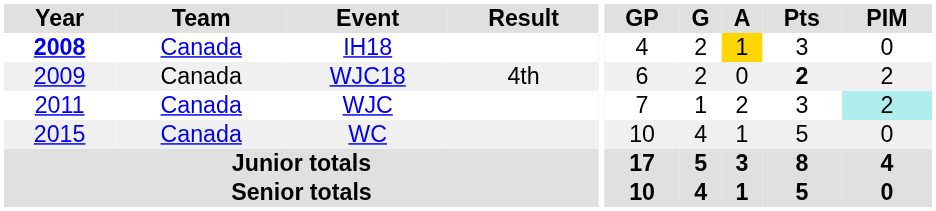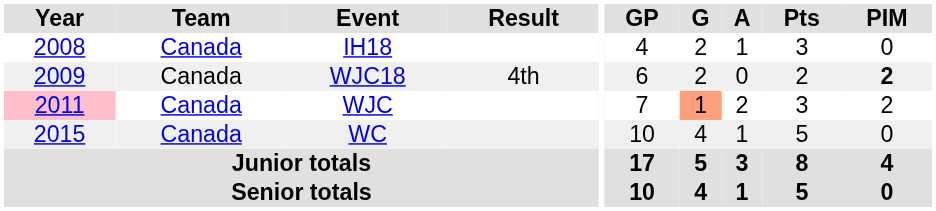IH18 | Year: bold -> normal
IH18 | A: gold background -> no background
WJC18 | Pts: bold -> normal
WJC18 | PIM: normal -> bold
WJC | Year: no background -> pink background
WJC | G: no background -> lightsalmon background
WJC | PIM: paleturquoise background -> no background
